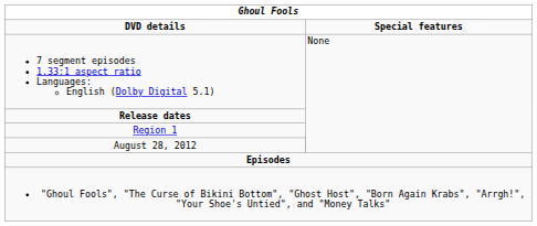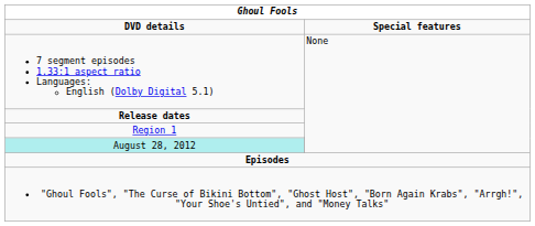August 28, 2012 | column 1: no background -> paleturquoise background
